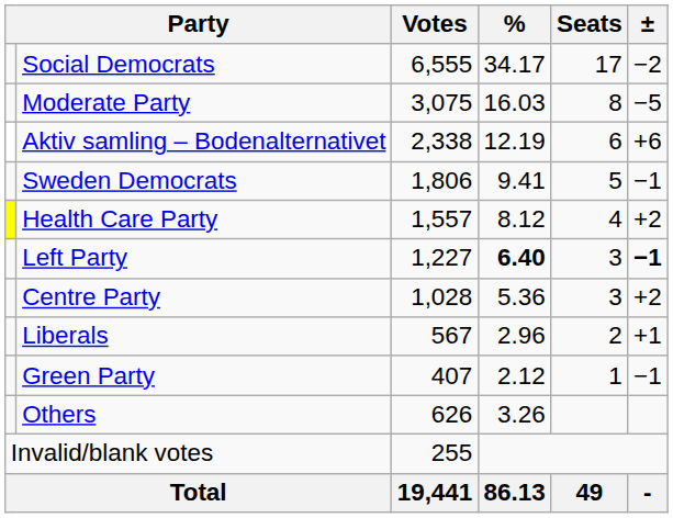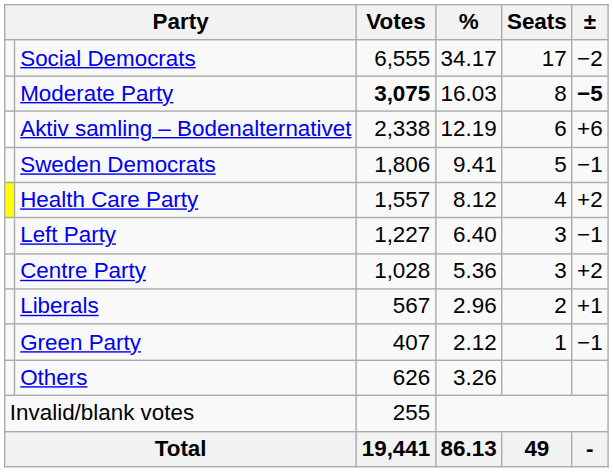Moderate Party | Votes: normal -> bold
Moderate Party | ±: normal -> bold
Left Party | %: bold -> normal
Left Party | ±: bold -> normal
